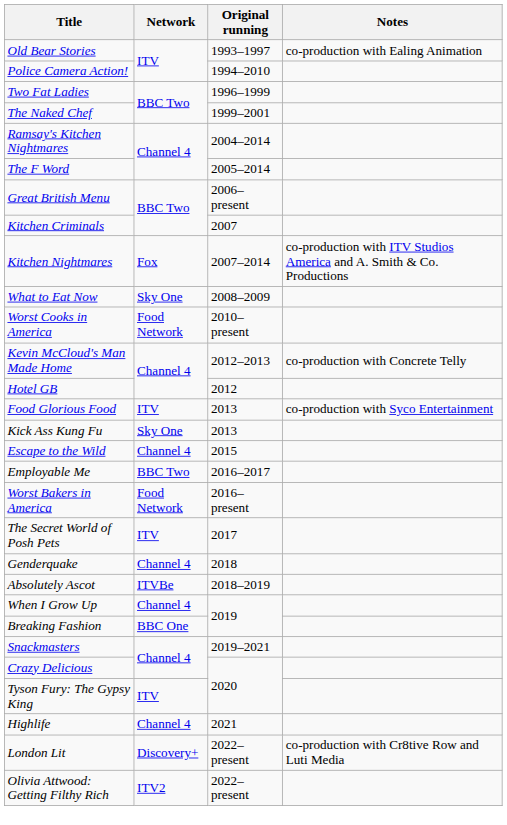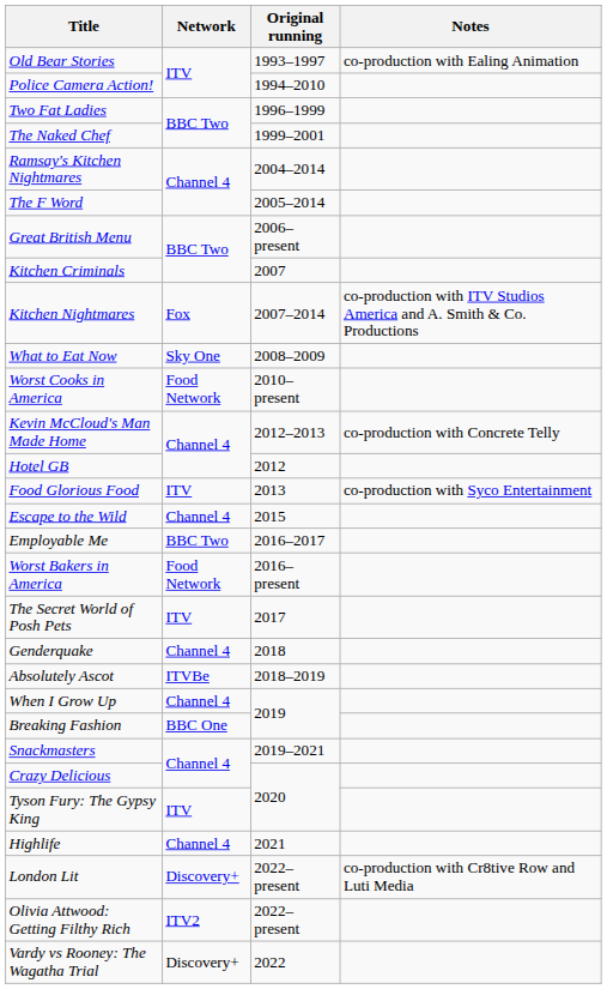- row: Kick Ass Kung Fu | Sky One | 2013
+ row: Vardy vs Rooney: The Wagatha Trial | Discovery+ | 2022
